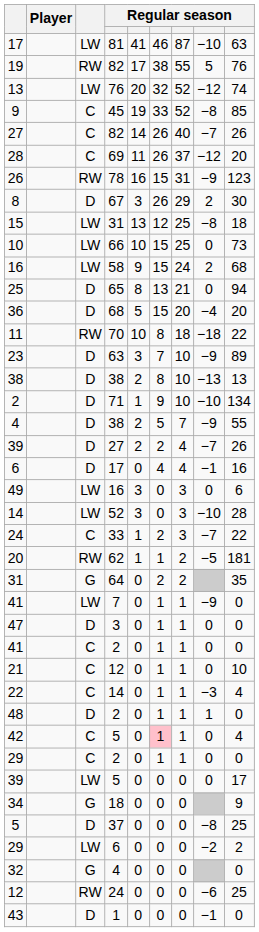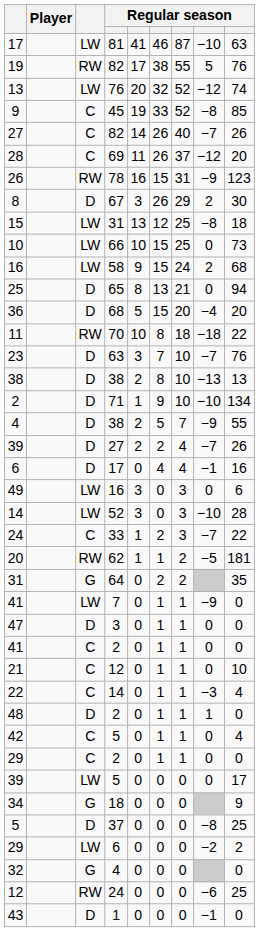23 | column 8: −9 -> −7
23 | column 9: 89 -> 76
42 | column 6: pink background -> no background
